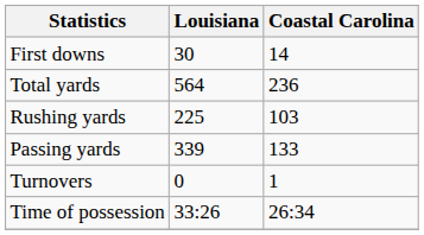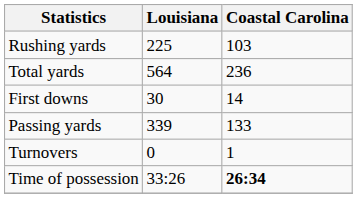rows swapped: First downs <-> Rushing yards
Time of possession | Coastal Carolina: normal -> bold
